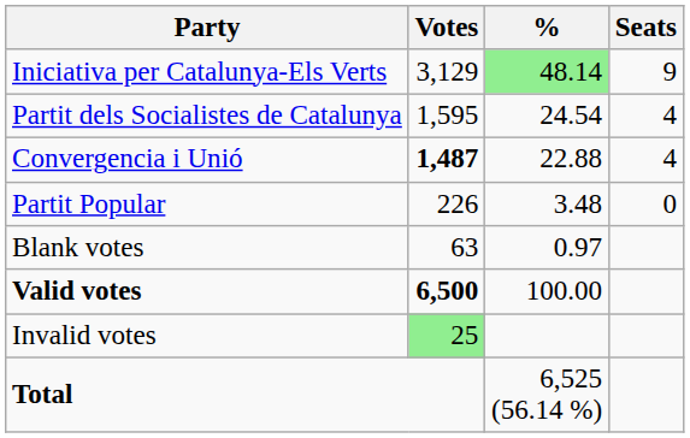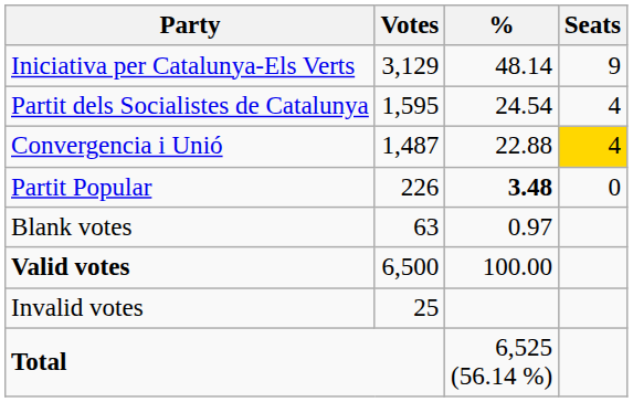Iniciativa per Catalunya-Els Verts | %: lightgreen background -> no background
Convergencia i Unió | Votes: bold -> normal
Convergencia i Unió | Seats: no background -> gold background
Partit Popular | %: normal -> bold
Valid votes | Votes: bold -> normal
Invalid votes | Votes: lightgreen background -> no background
